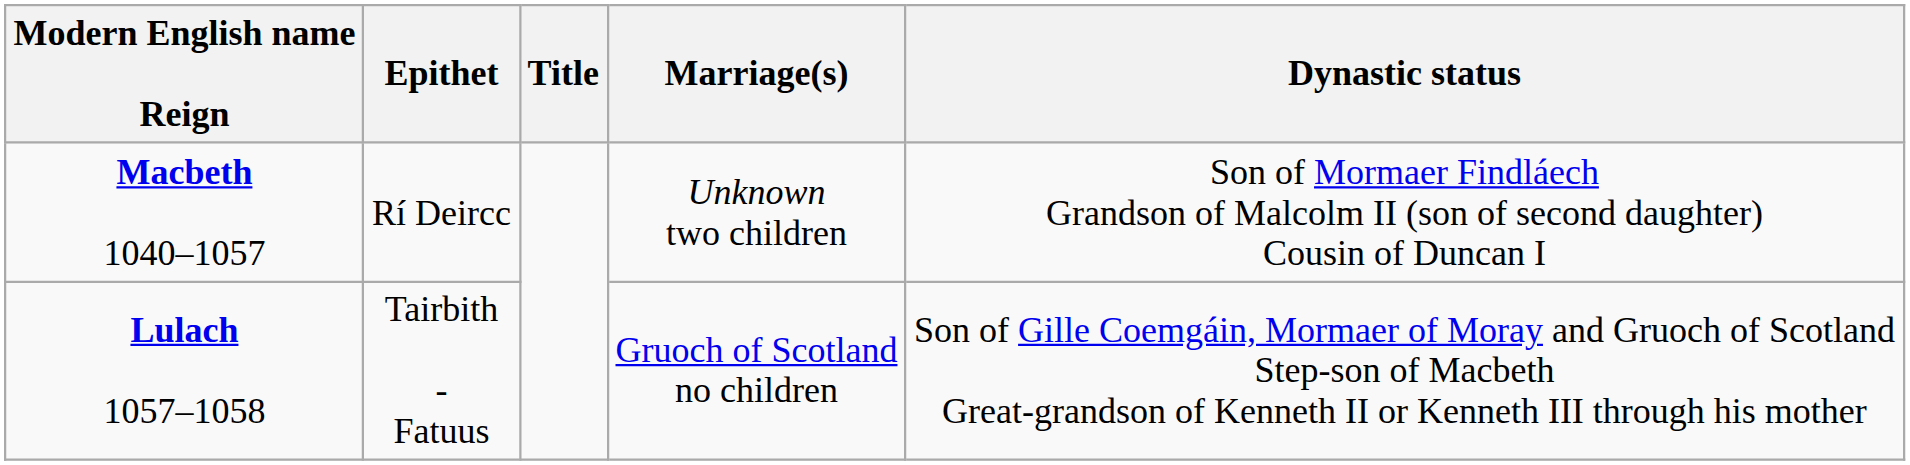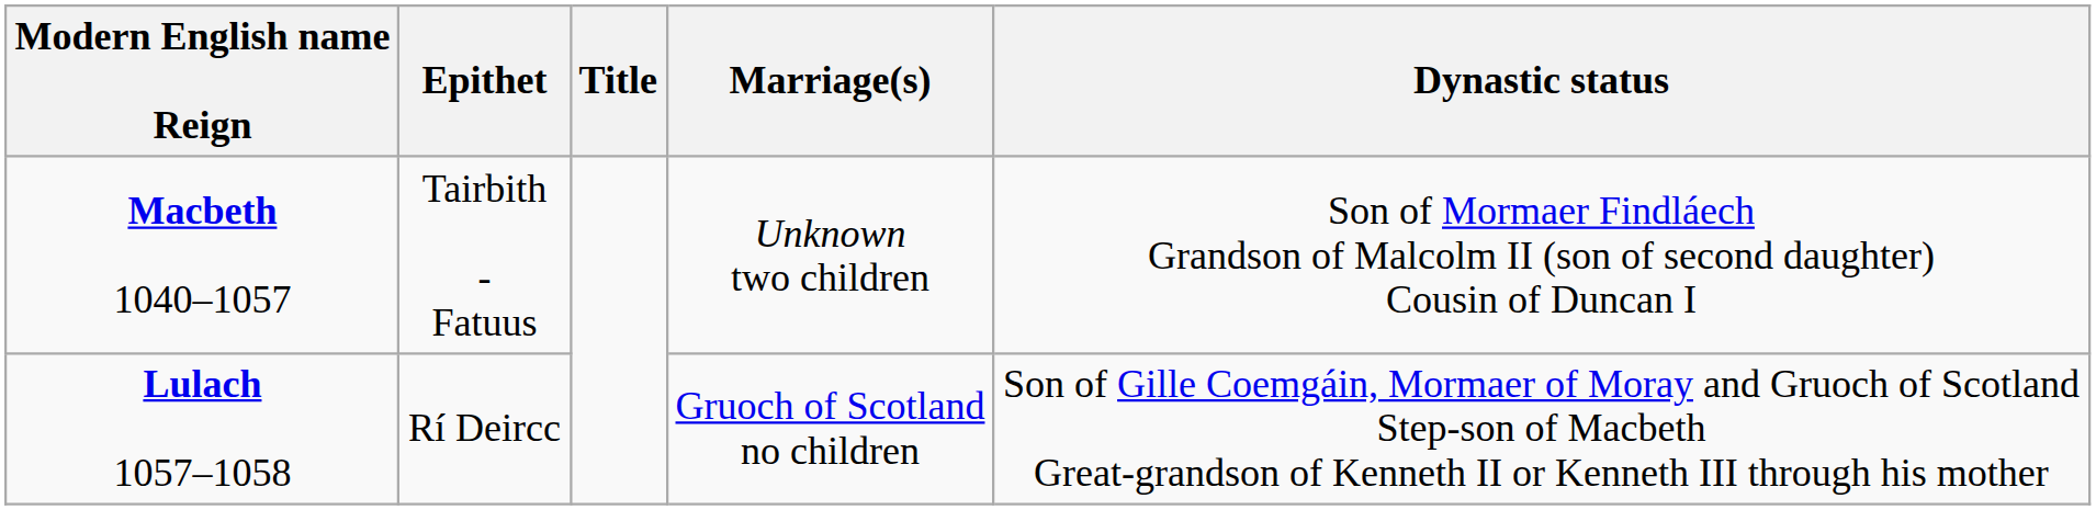Macbeth 1040–1057 | Epithet: Rí Deircc -> Tairbith - Fatuus
Lulach 1057–1058 | Epithet: Tairbith - Fatuus -> Rí Deircc
